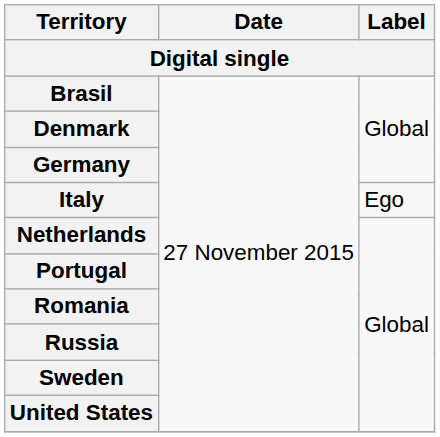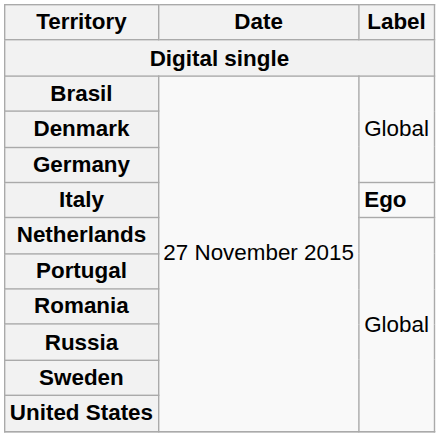Italy | Label: normal -> bold
